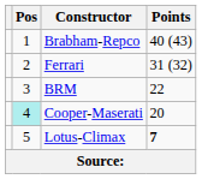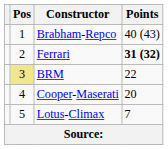Ferrari | Points: normal -> bold
BRM | Pos: no background -> khaki background
Cooper-Maserati | Pos: paleturquoise background -> no background
Lotus-Climax | Points: bold -> normal
